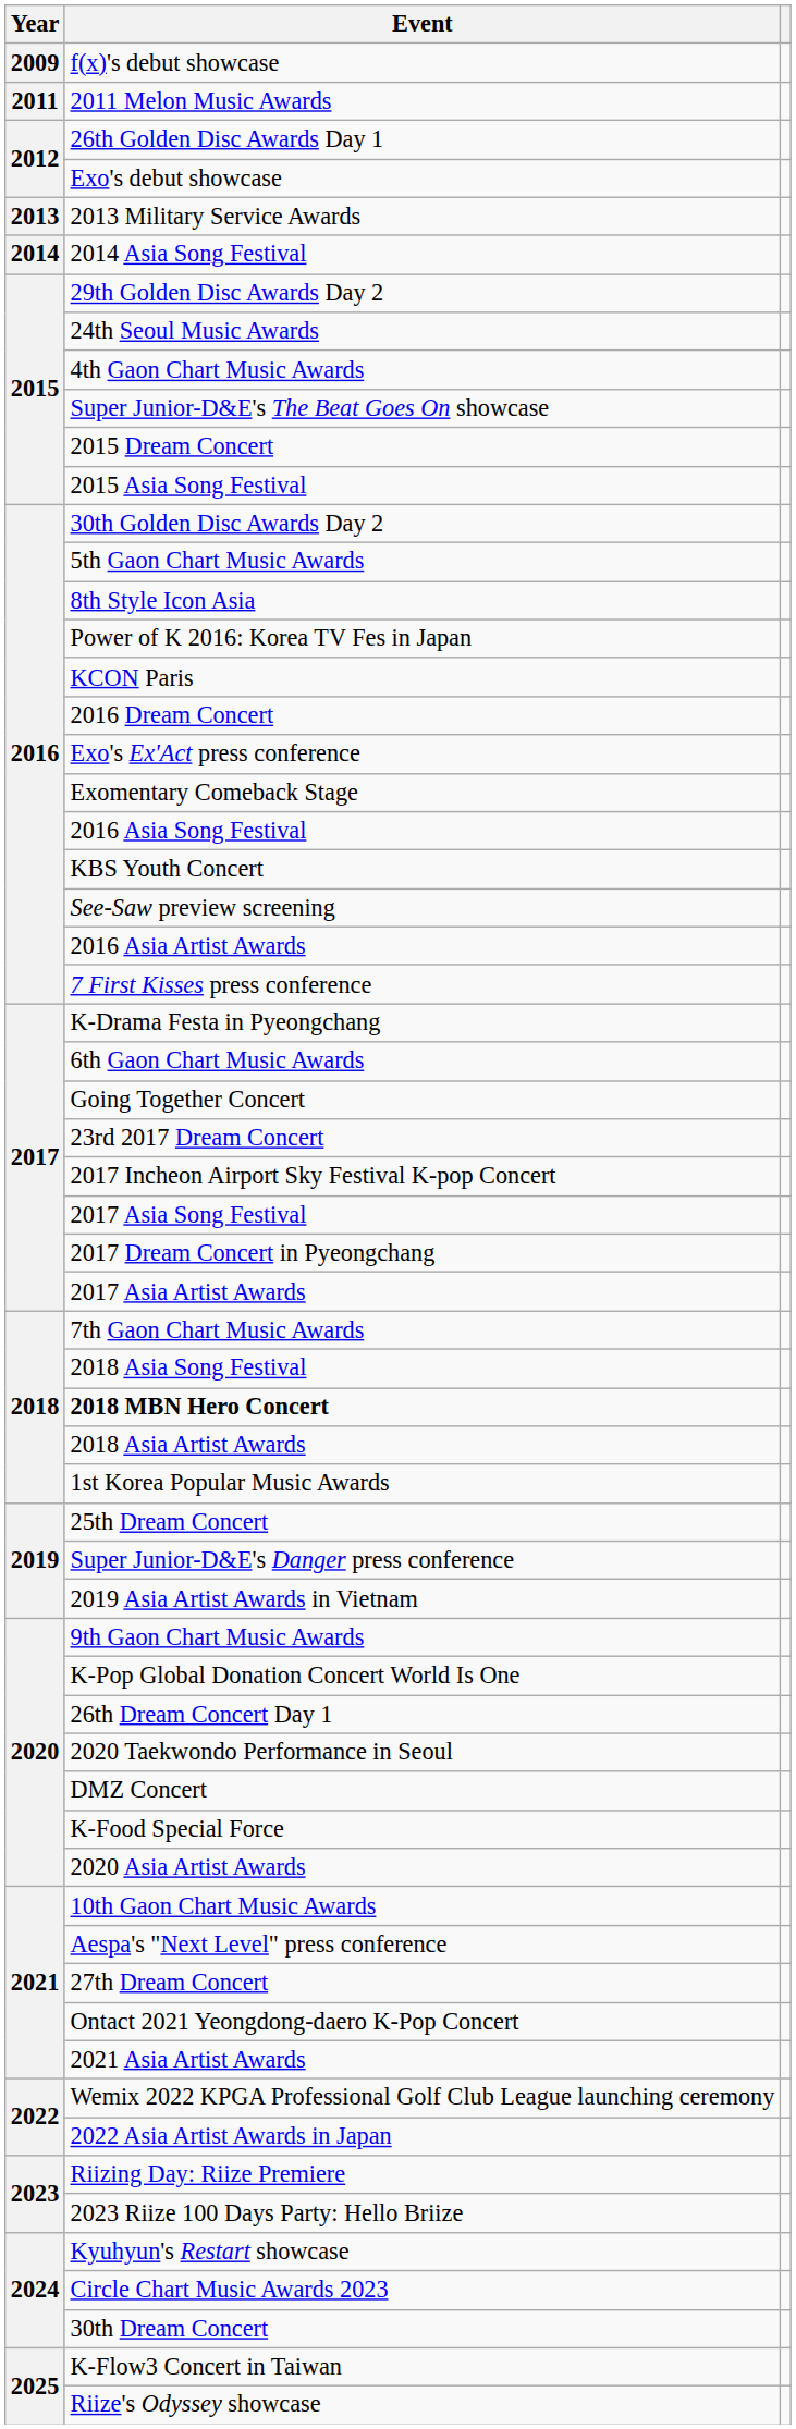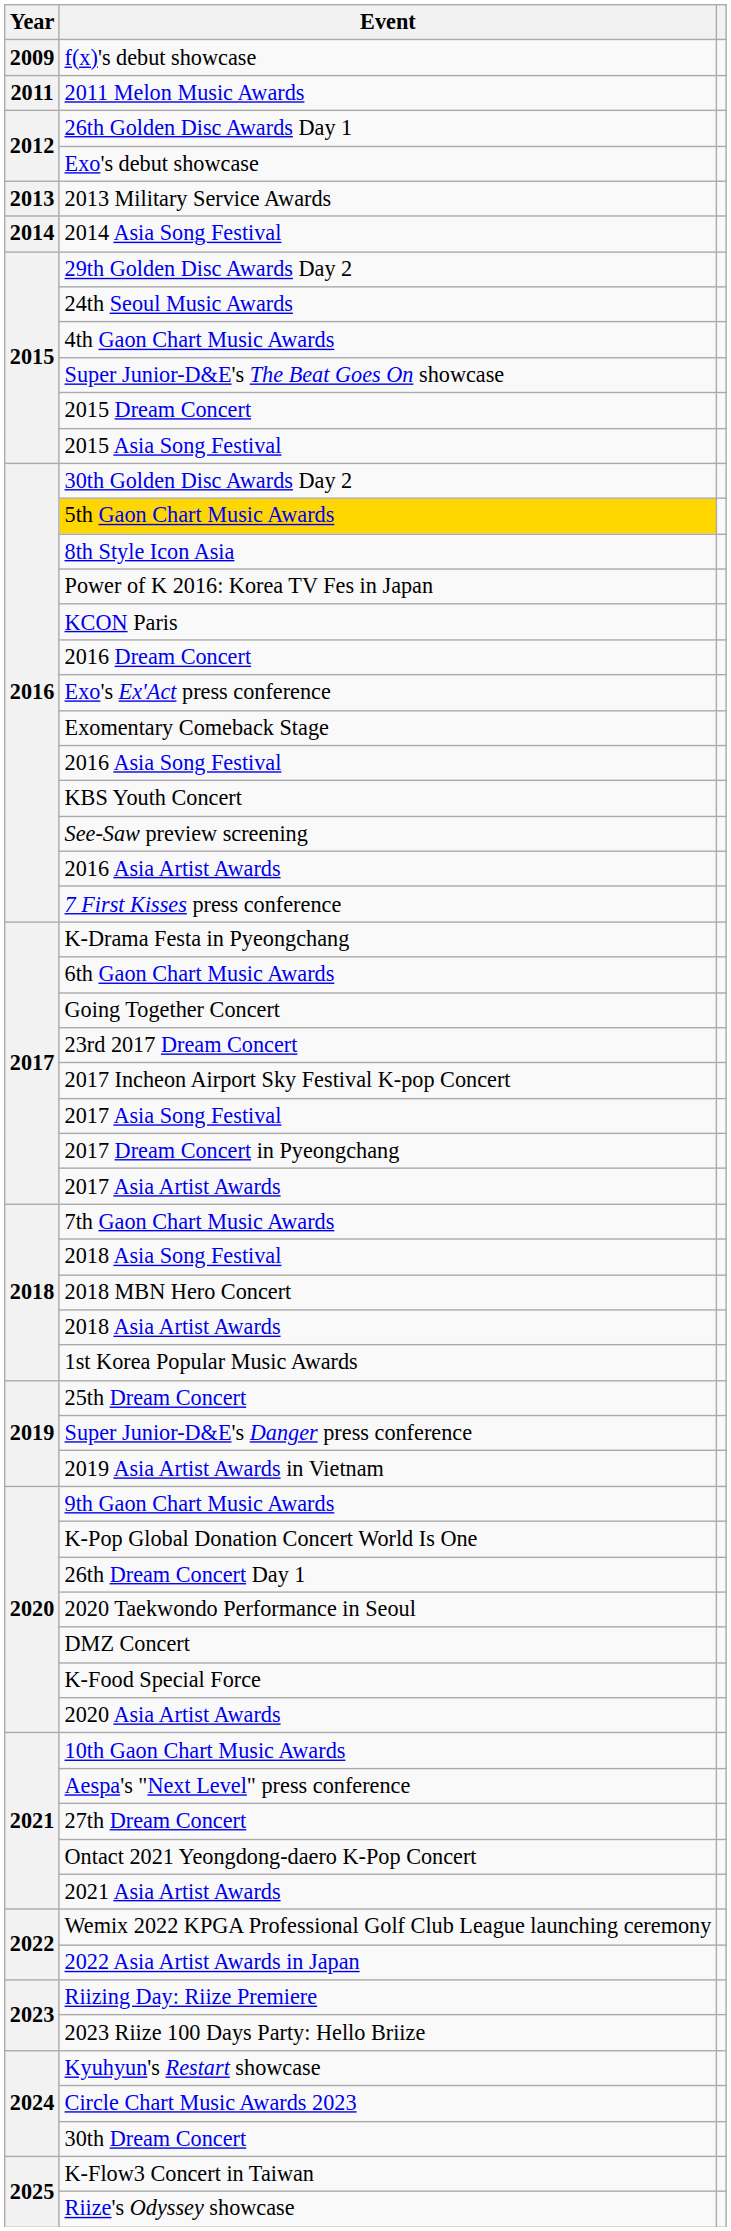5th Gaon Chart Music Awards | Event: no background -> gold background
2018 MBN Hero Concert | Event: bold -> normal
